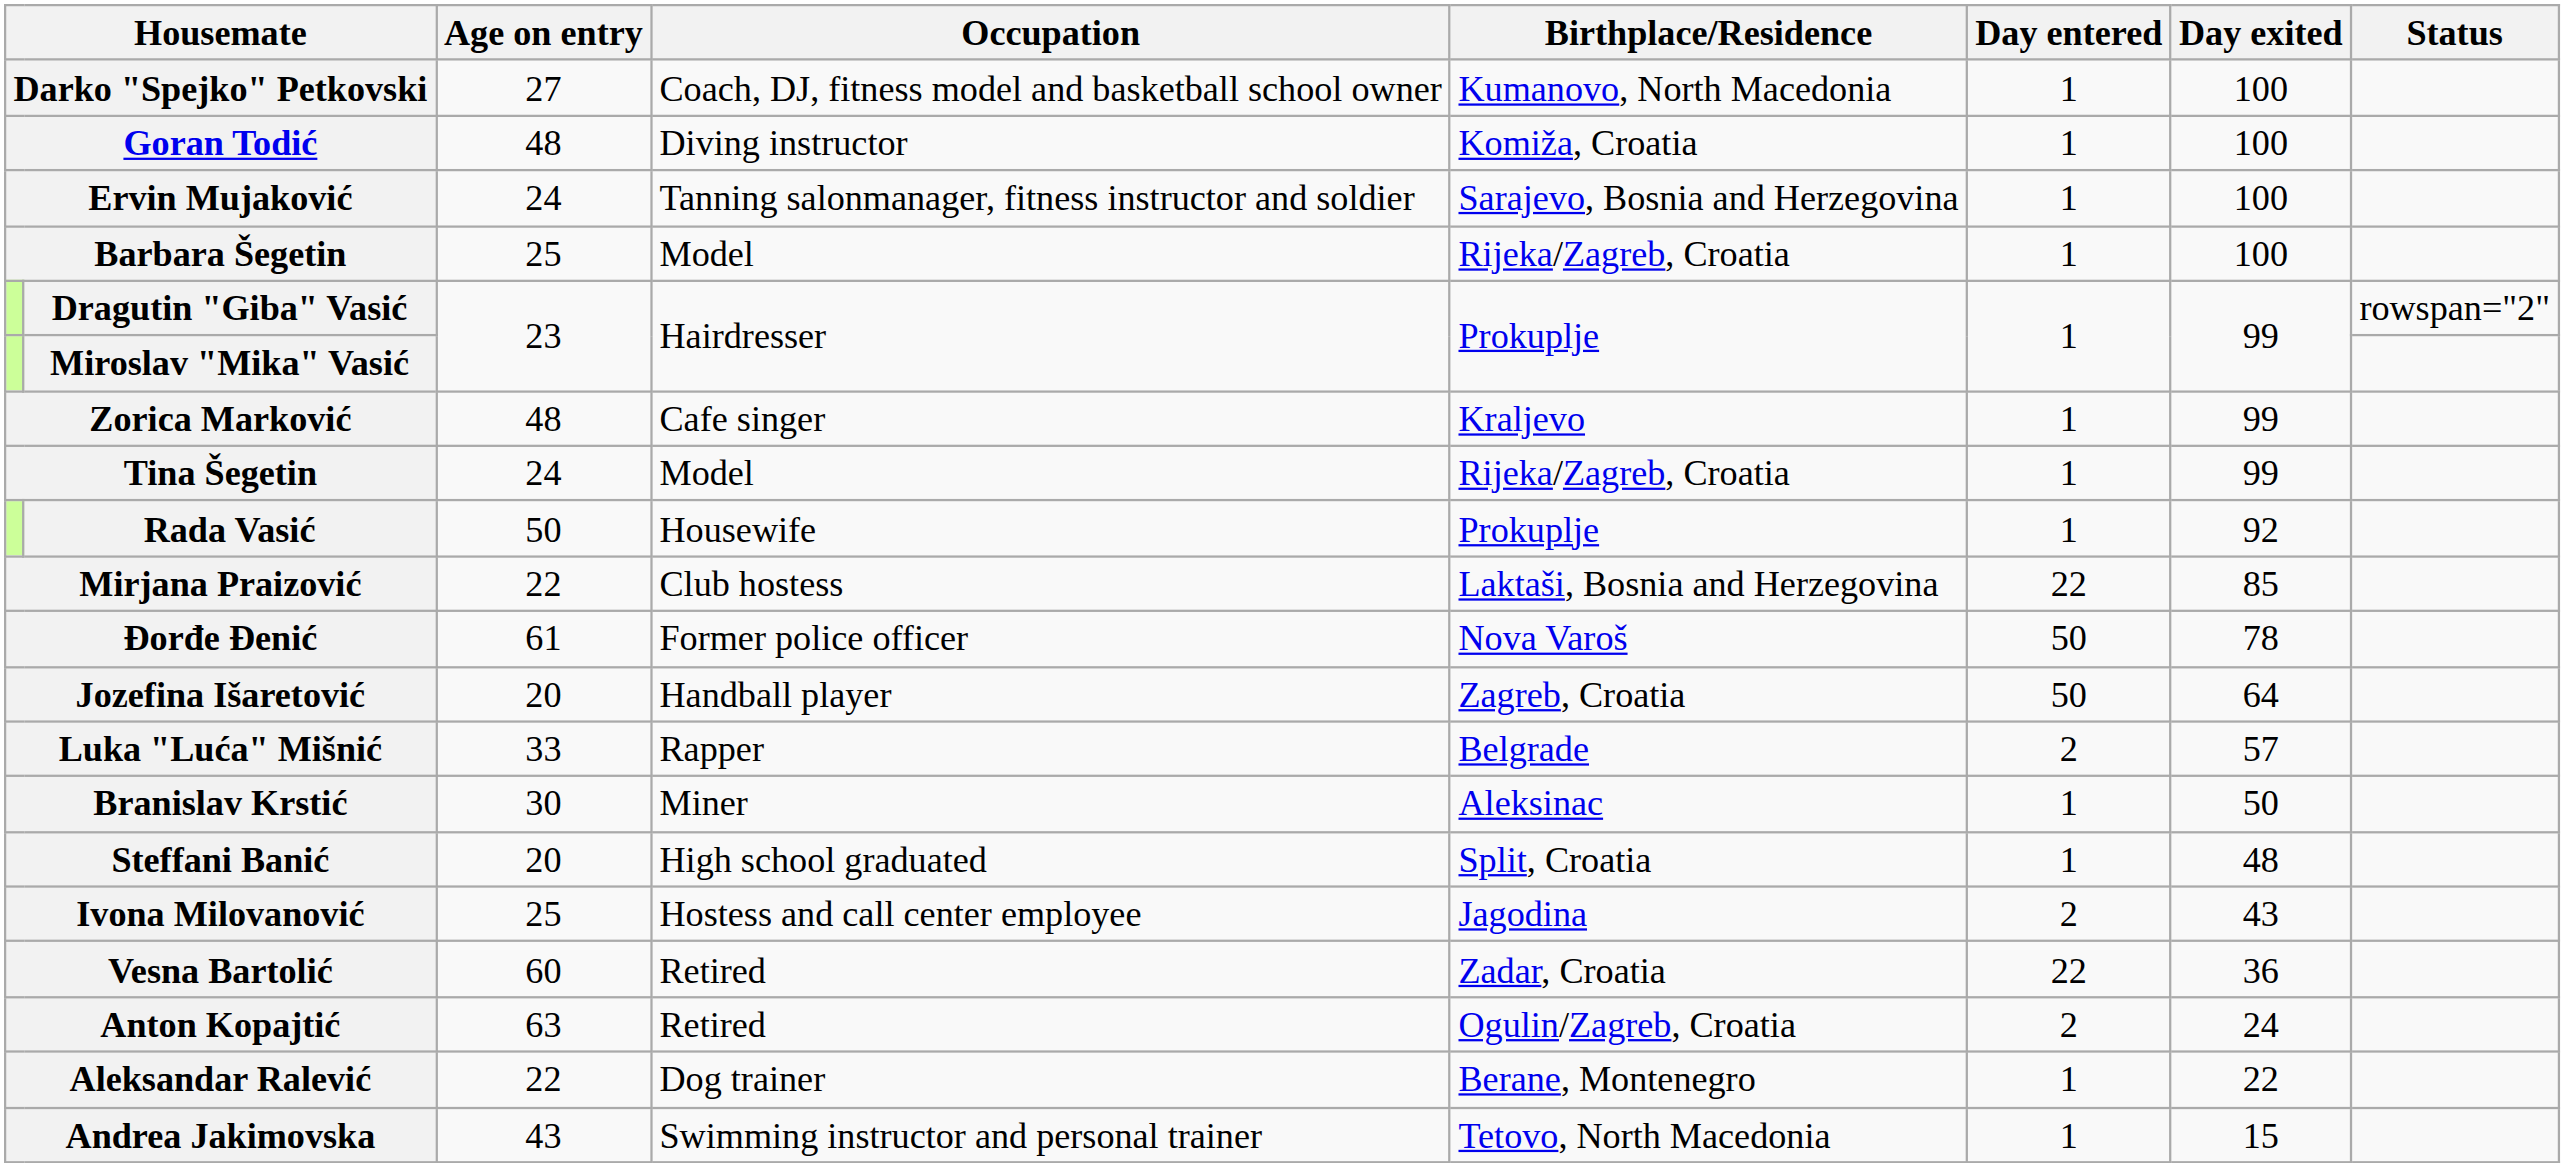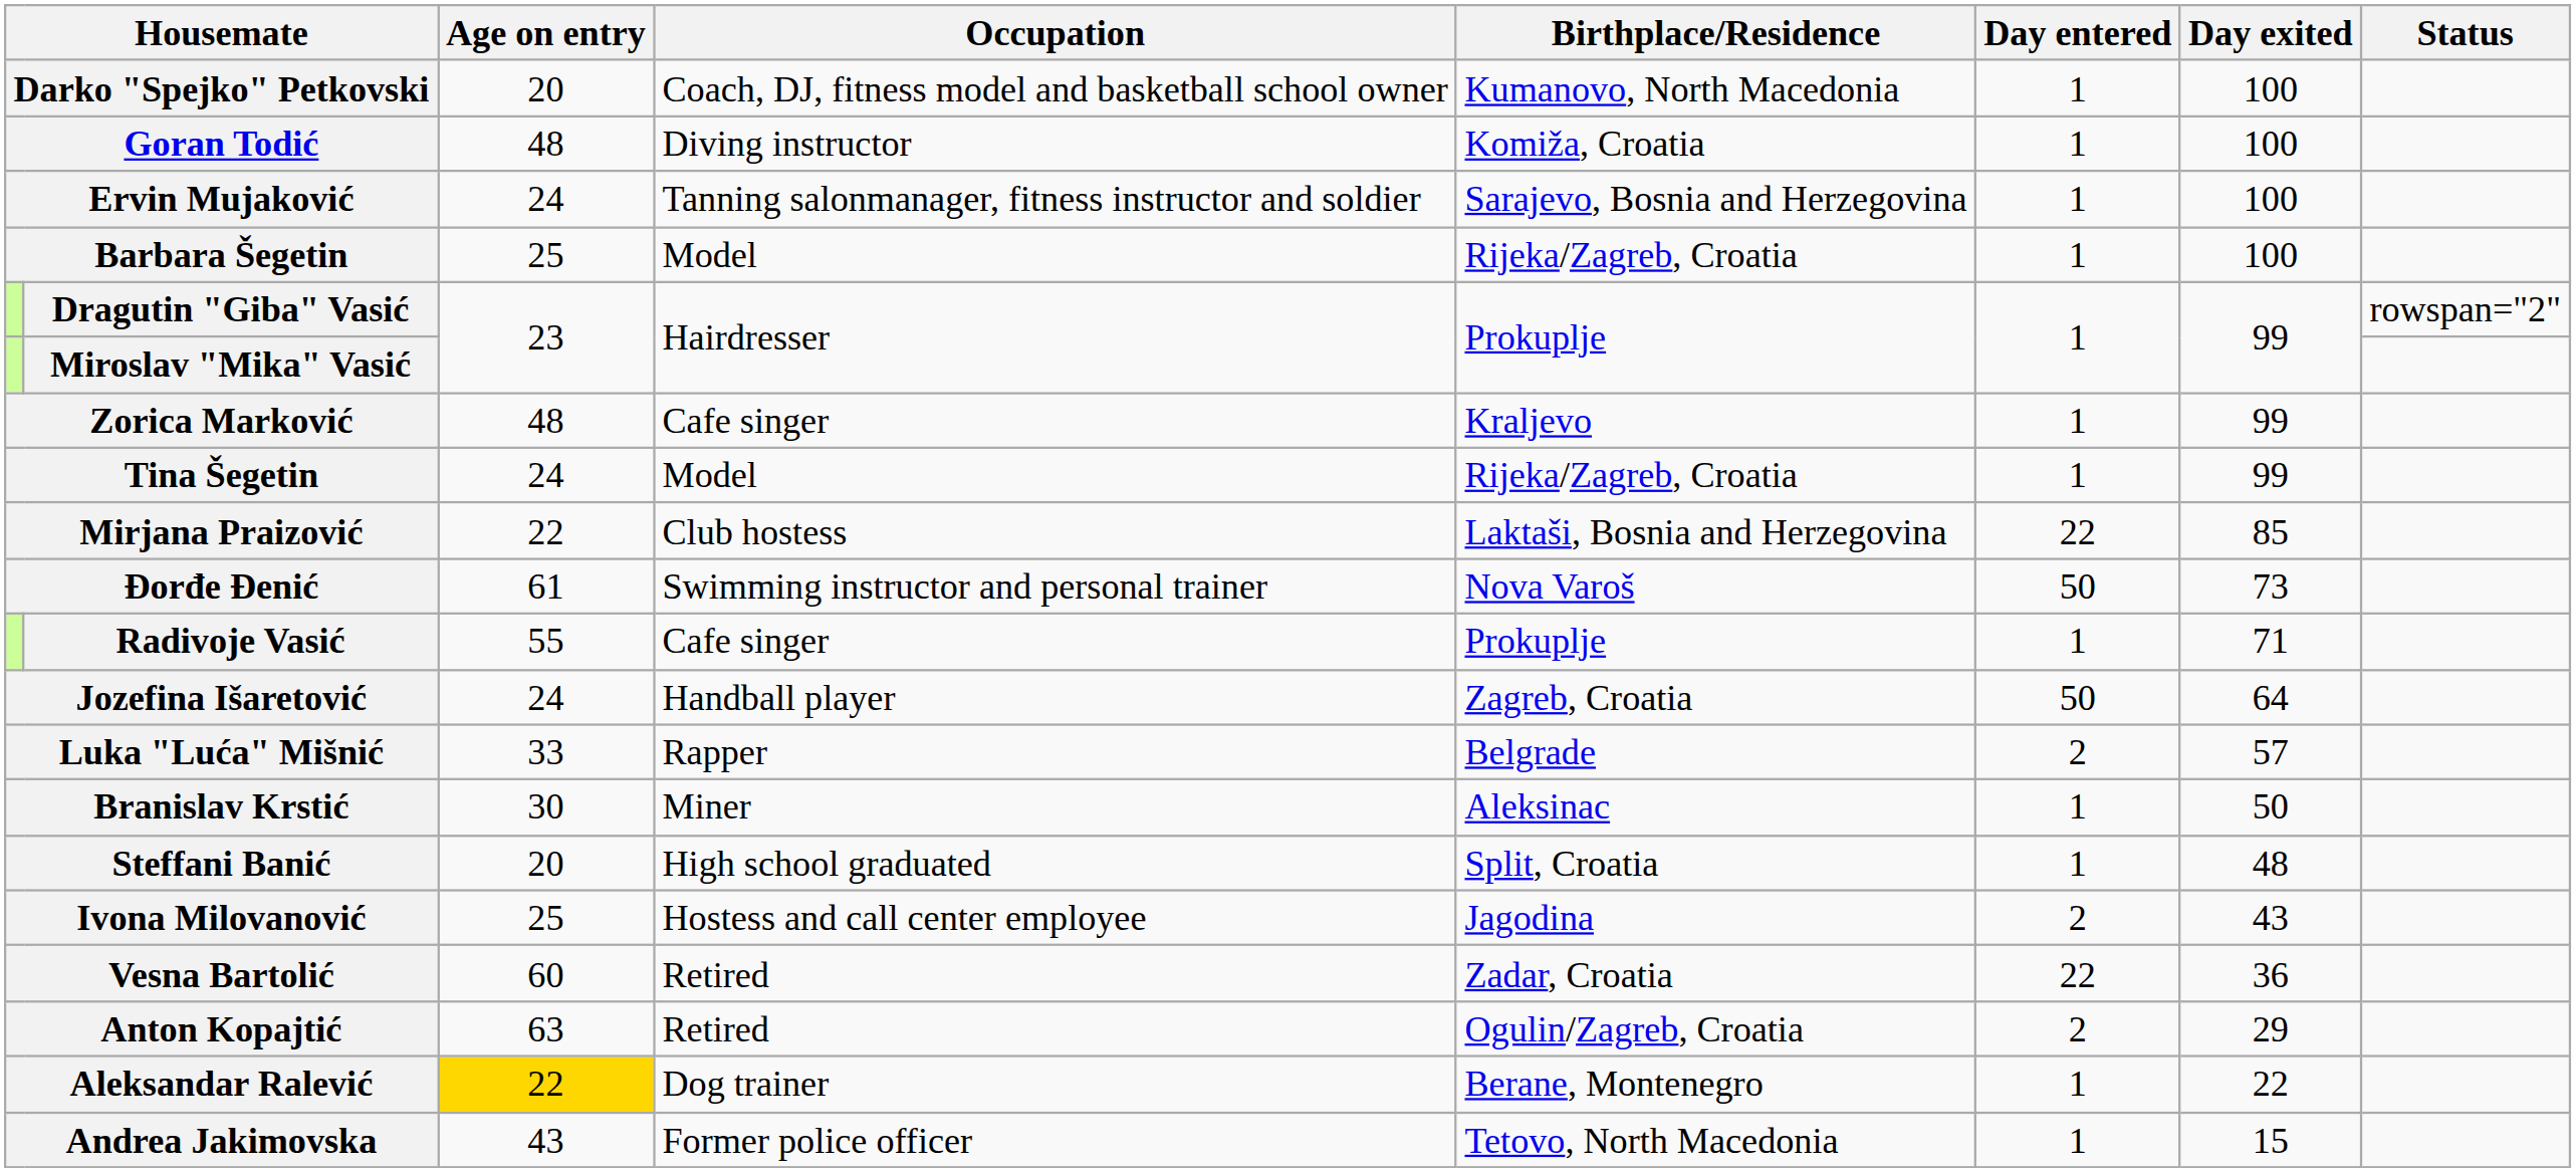Darko "Spejko" Petkovski | Age on entry: 27 -> 20
- row: Rada Vasić | 50 | Housewife | Prokuplje | 1 | 92
Đorđe Đenić | Occupation: Former police officer -> Swimming instructor and personal trainer
Đorđe Đenić | Day exited: 78 -> 73
+ row: Radivoje Vasić | 55 | Cafe singer | Prokuplje | 1 | 71
Jozefina Išaretović | Age on entry: 20 -> 24
Anton Kopajtić | Day exited: 24 -> 29
Aleksandar Ralević | Age on entry: no background -> gold background
Andrea Jakimovska | Occupation: Swimming instructor and personal trainer -> Former police officer
